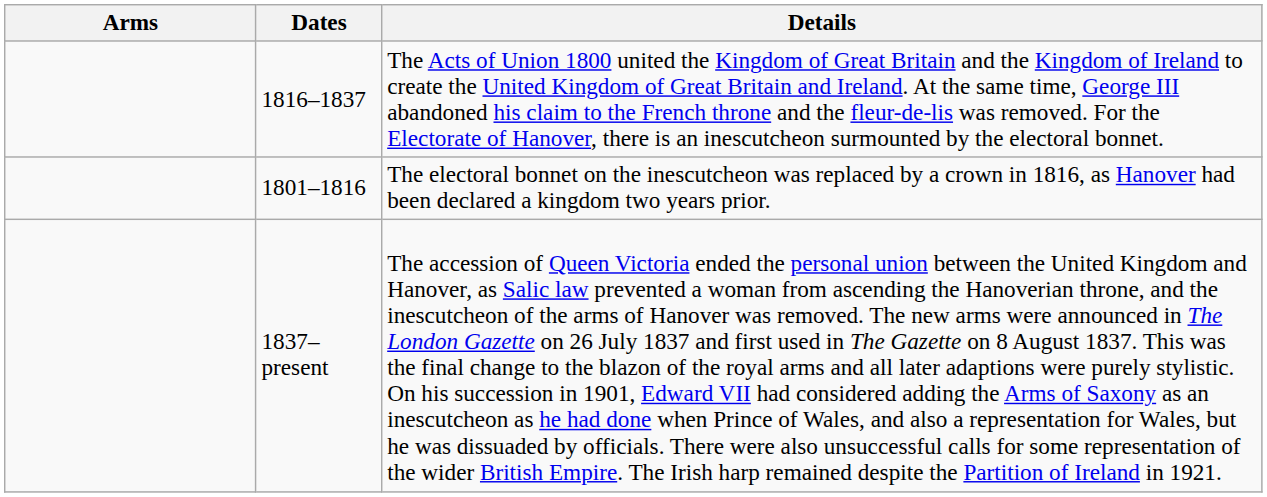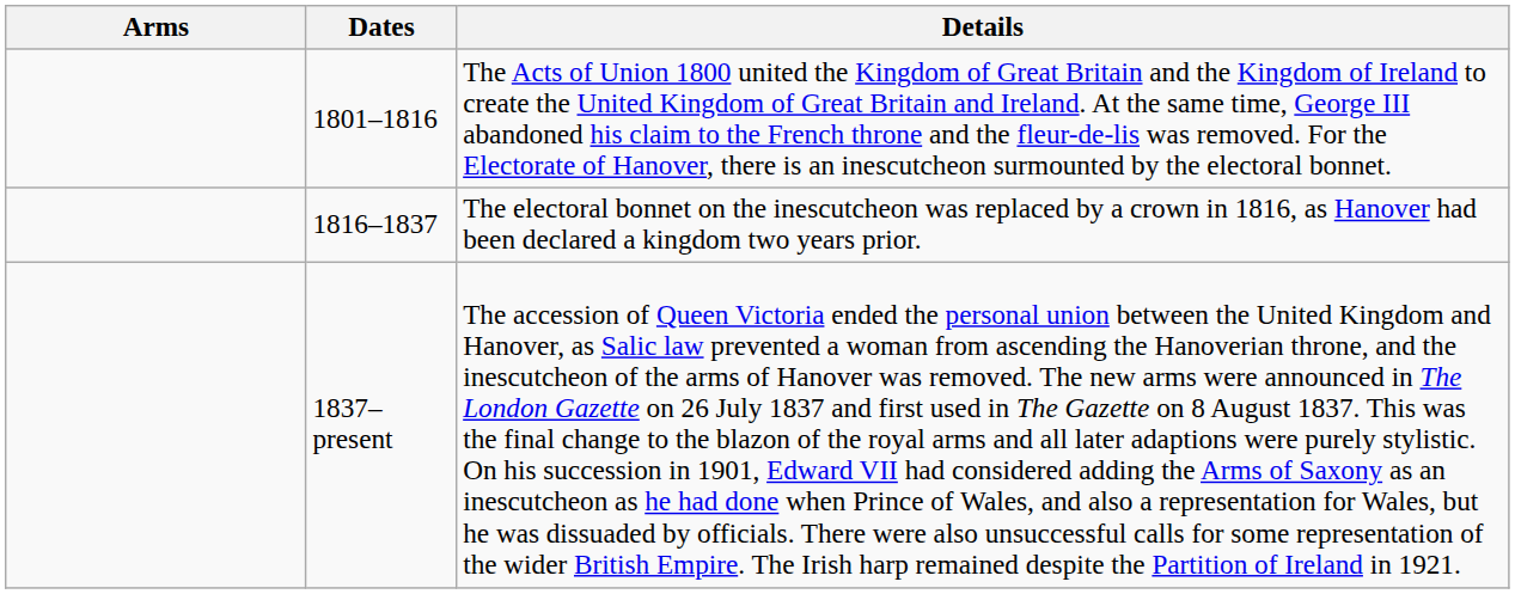row 2 | Dates: 1816–1837 -> 1801–1816
row 3 | Dates: 1801–1816 -> 1816–1837
